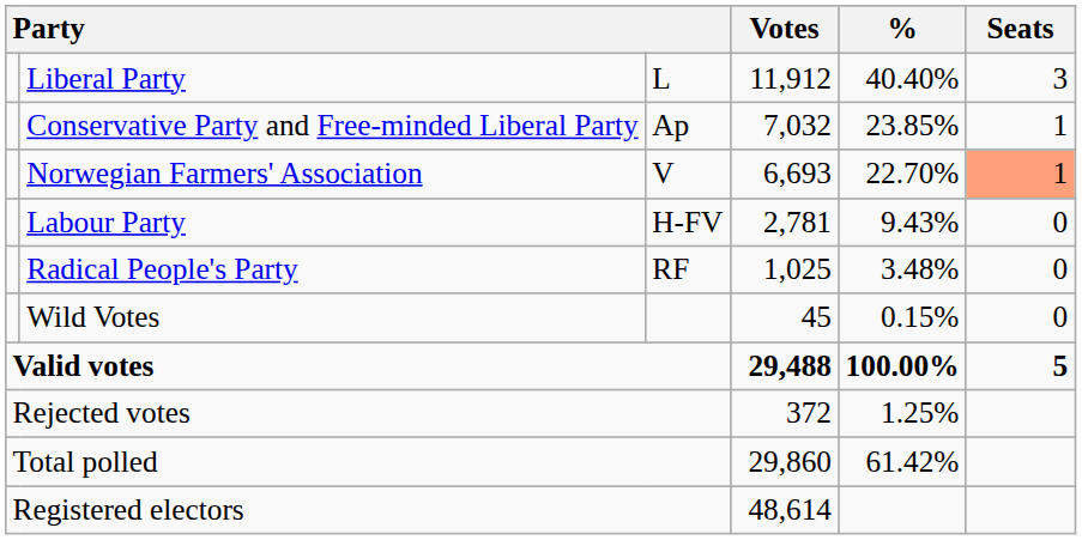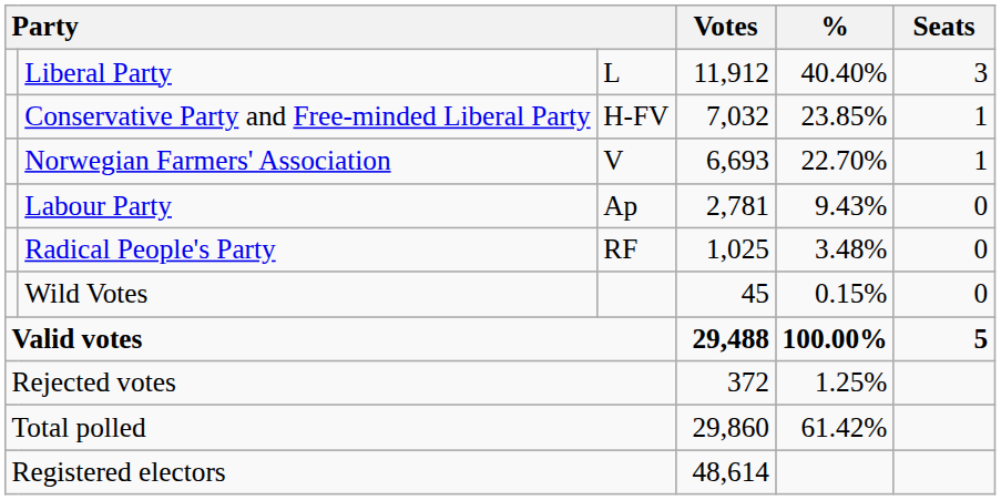Conservative Party and Free-minded Liberal Party | column 3: Ap -> H-FV
Norwegian Farmers' Association | Seats: lightsalmon background -> no background
Labour Party | column 3: H-FV -> Ap
